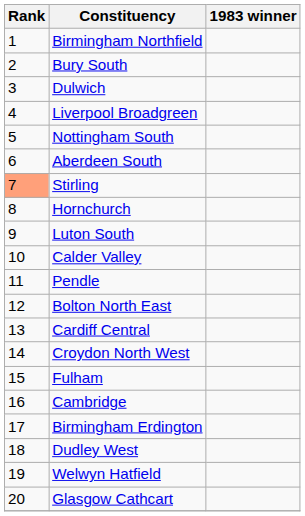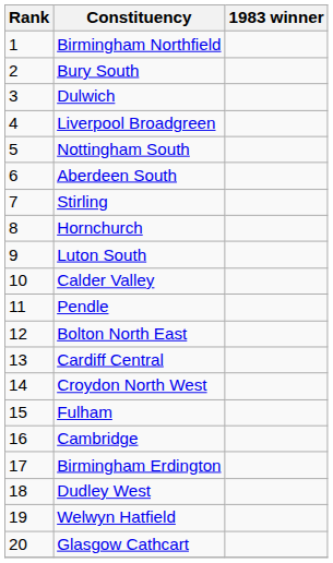Stirling | Rank: lightsalmon background -> no background
